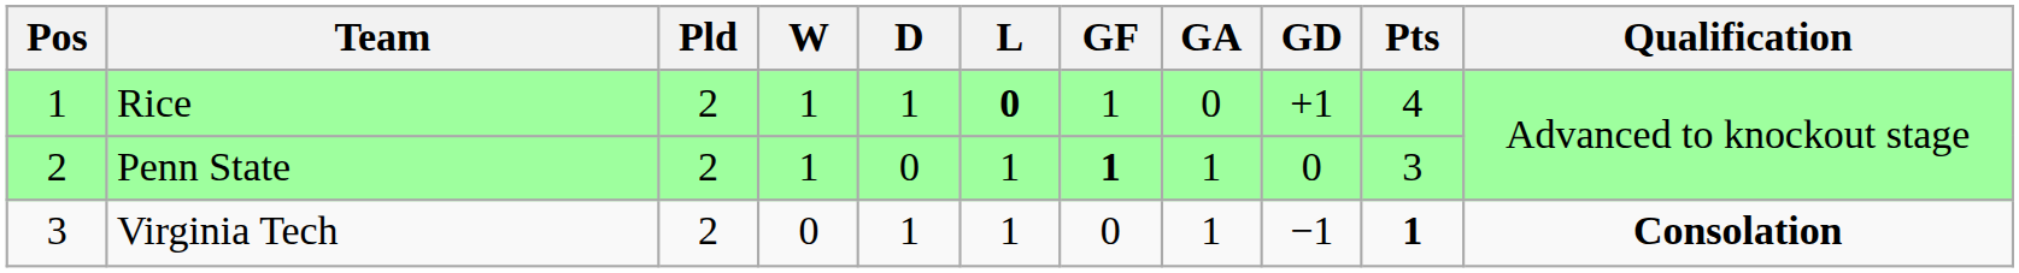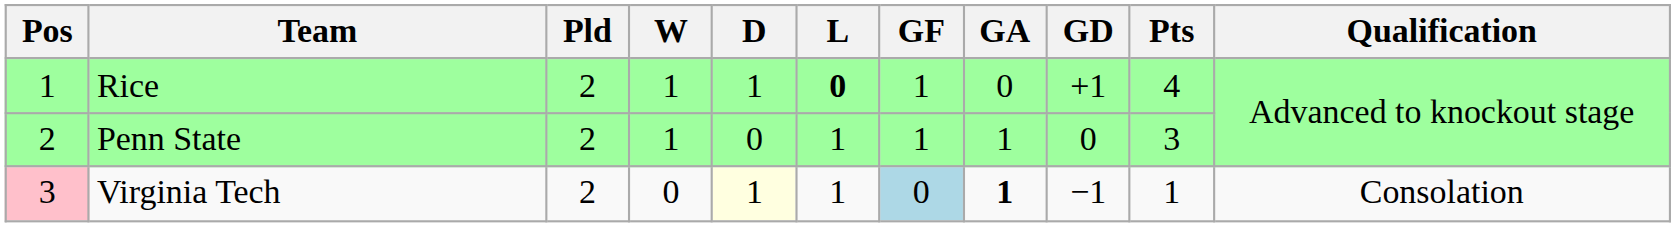Penn State | GF: bold -> normal
Virginia Tech | Pos: no background -> pink background
Virginia Tech | D: no background -> lightyellow background
Virginia Tech | GF: no background -> lightblue background
Virginia Tech | GA: normal -> bold
Virginia Tech | Pts: bold -> normal
Virginia Tech | Qualification: bold -> normal
